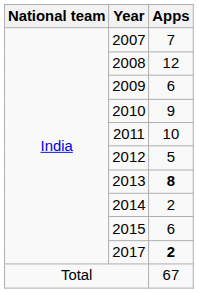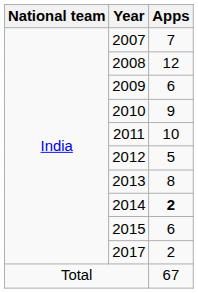2013 | Apps: bold -> normal
2014 | Apps: normal -> bold
2017 | Apps: bold -> normal
